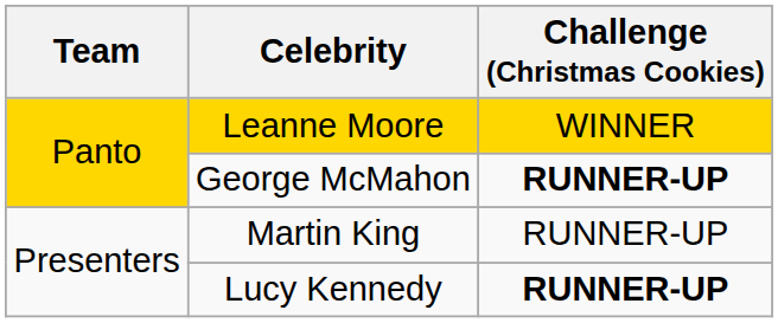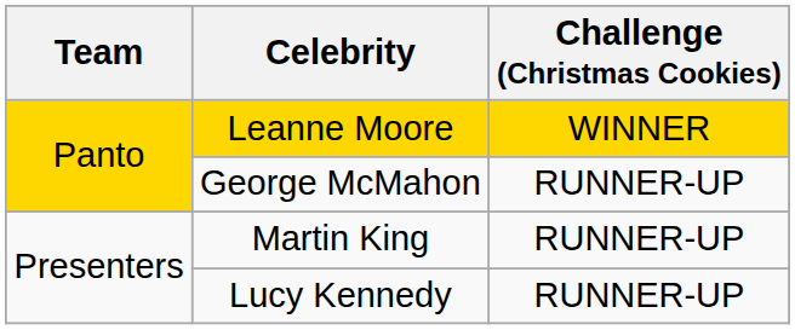George McMahon | Challenge (Christmas Cookies): bold -> normal
Lucy Kennedy | Challenge (Christmas Cookies): bold -> normal
